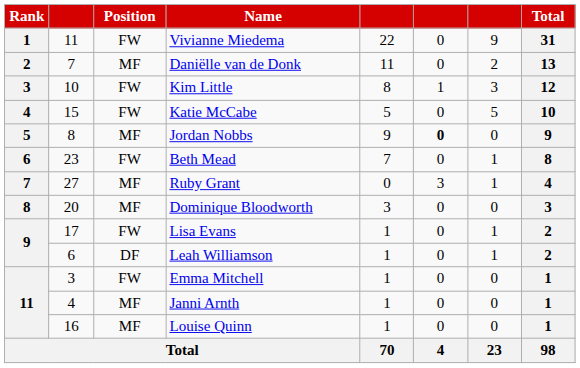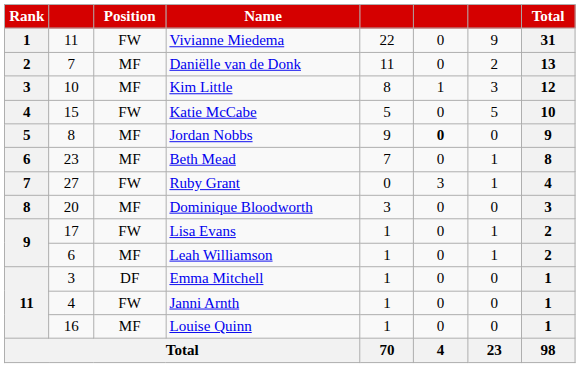Kim Little | Position: FW -> MF
Beth Mead | Position: FW -> MF
Ruby Grant | Position: MF -> FW
Leah Williamson | Position: DF -> MF
Emma Mitchell | Position: FW -> DF
Janni Arnth | Position: MF -> FW
